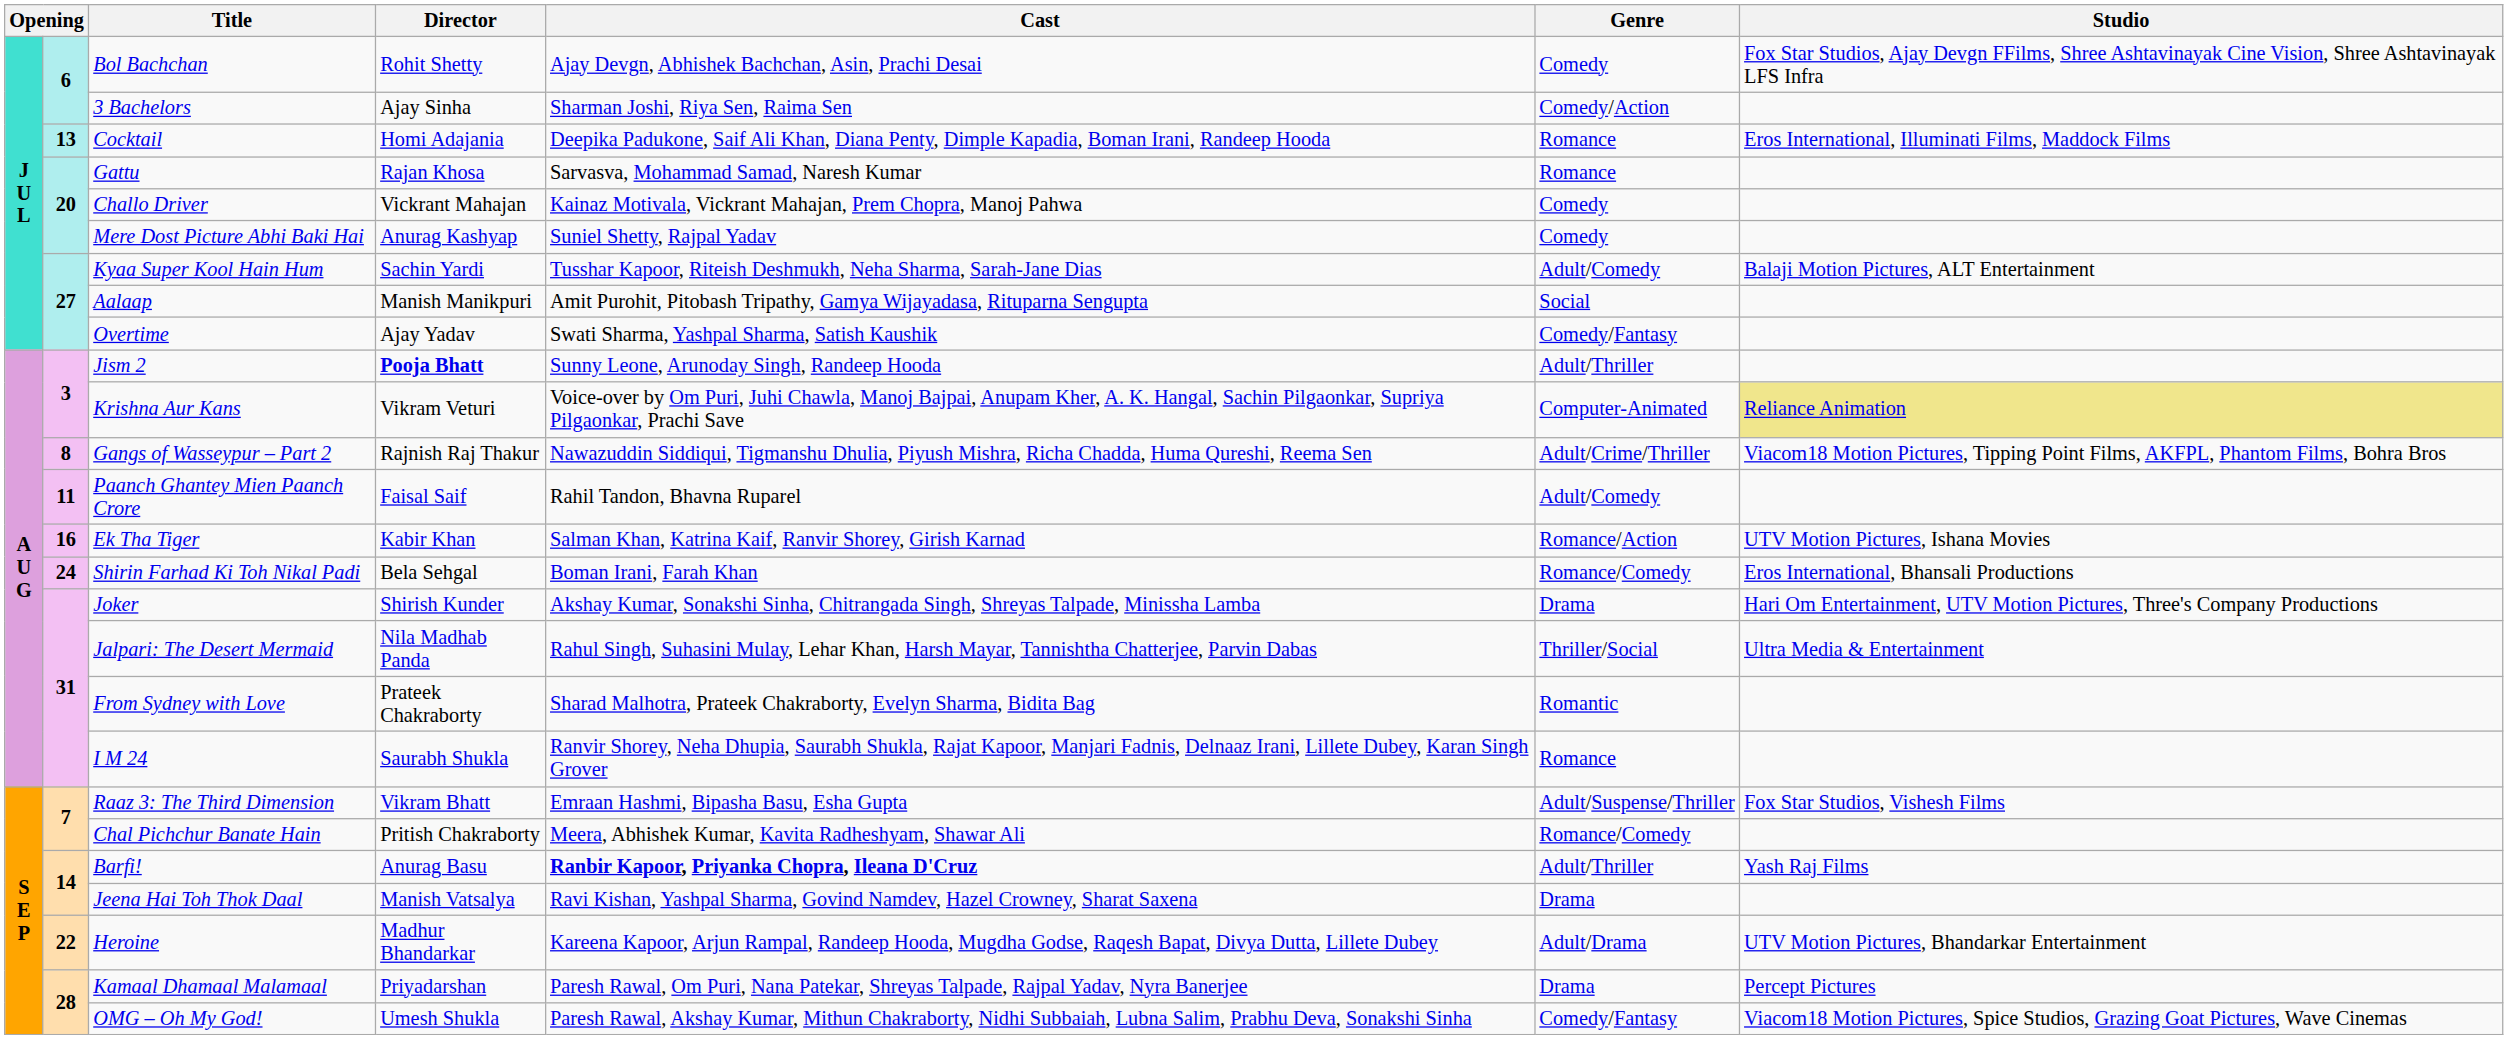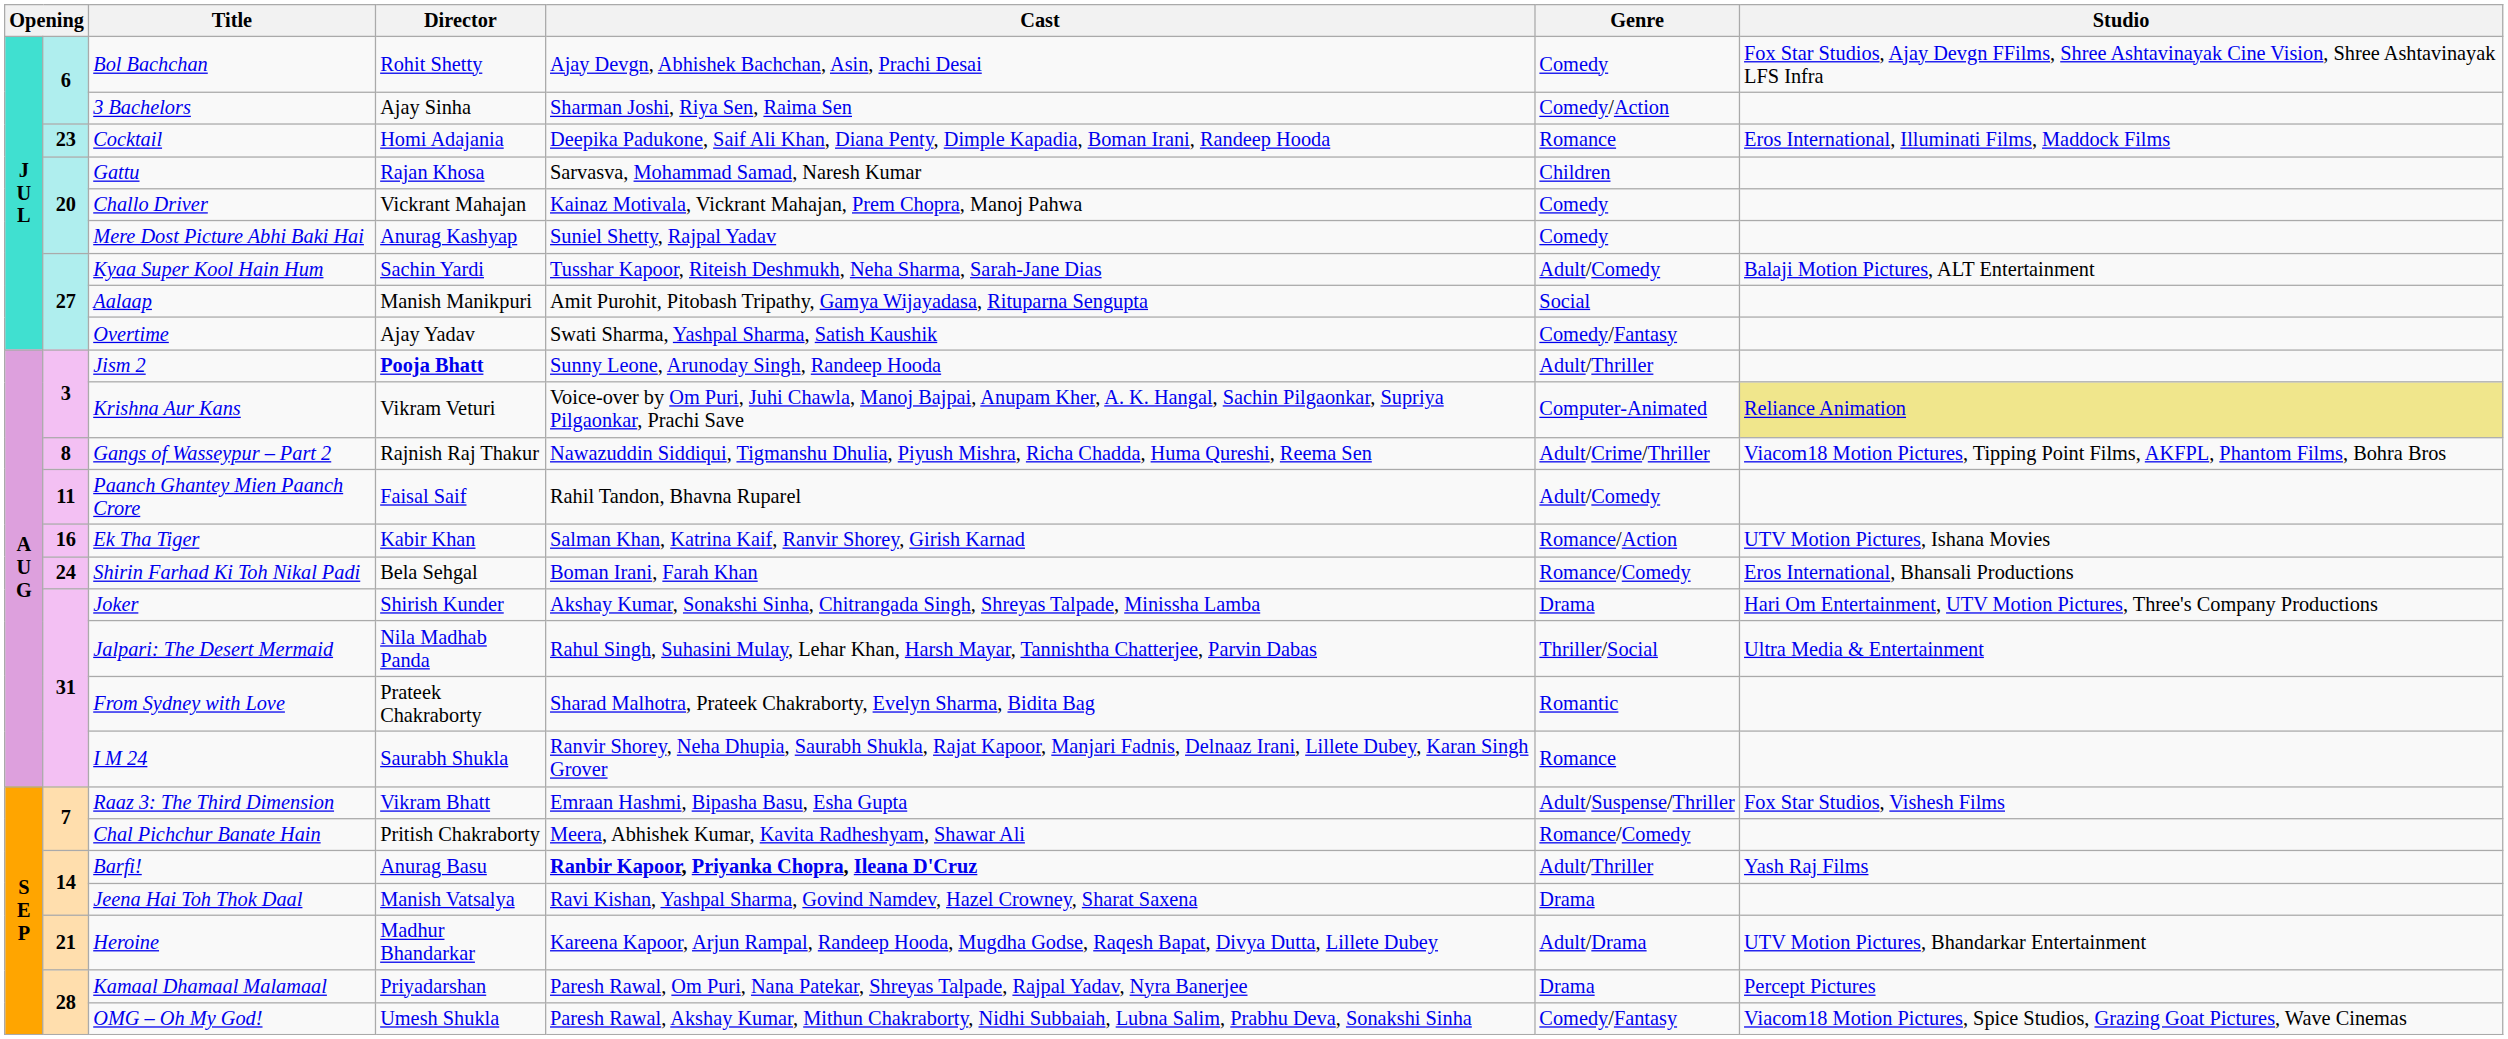Cocktail | column 2: 13 -> 23
Gattu | Genre: Romance -> Children
Heroine | column 2: 22 -> 21
